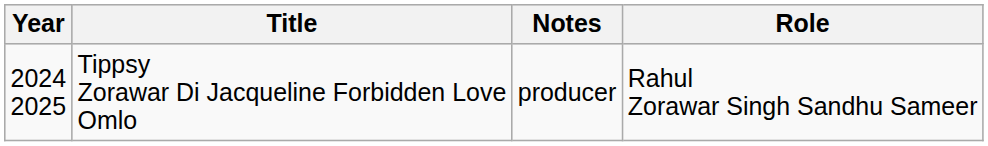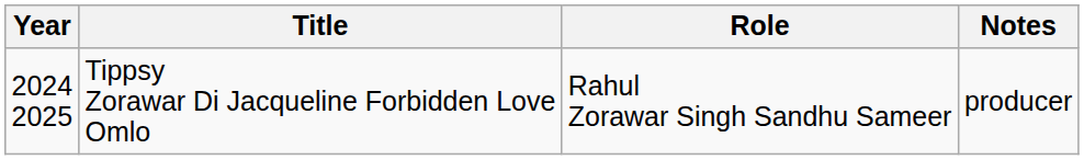columns swapped: Role <-> Notes
